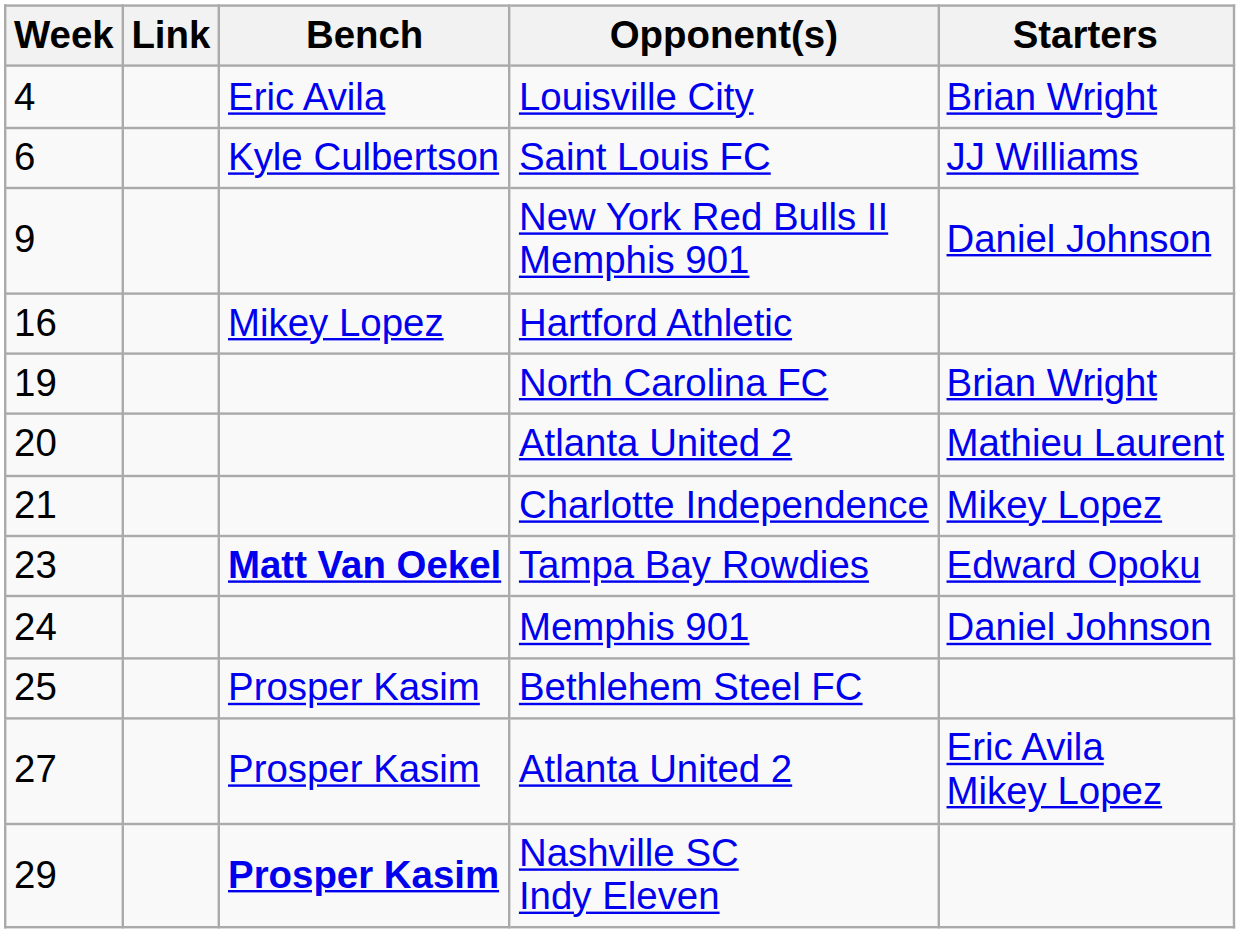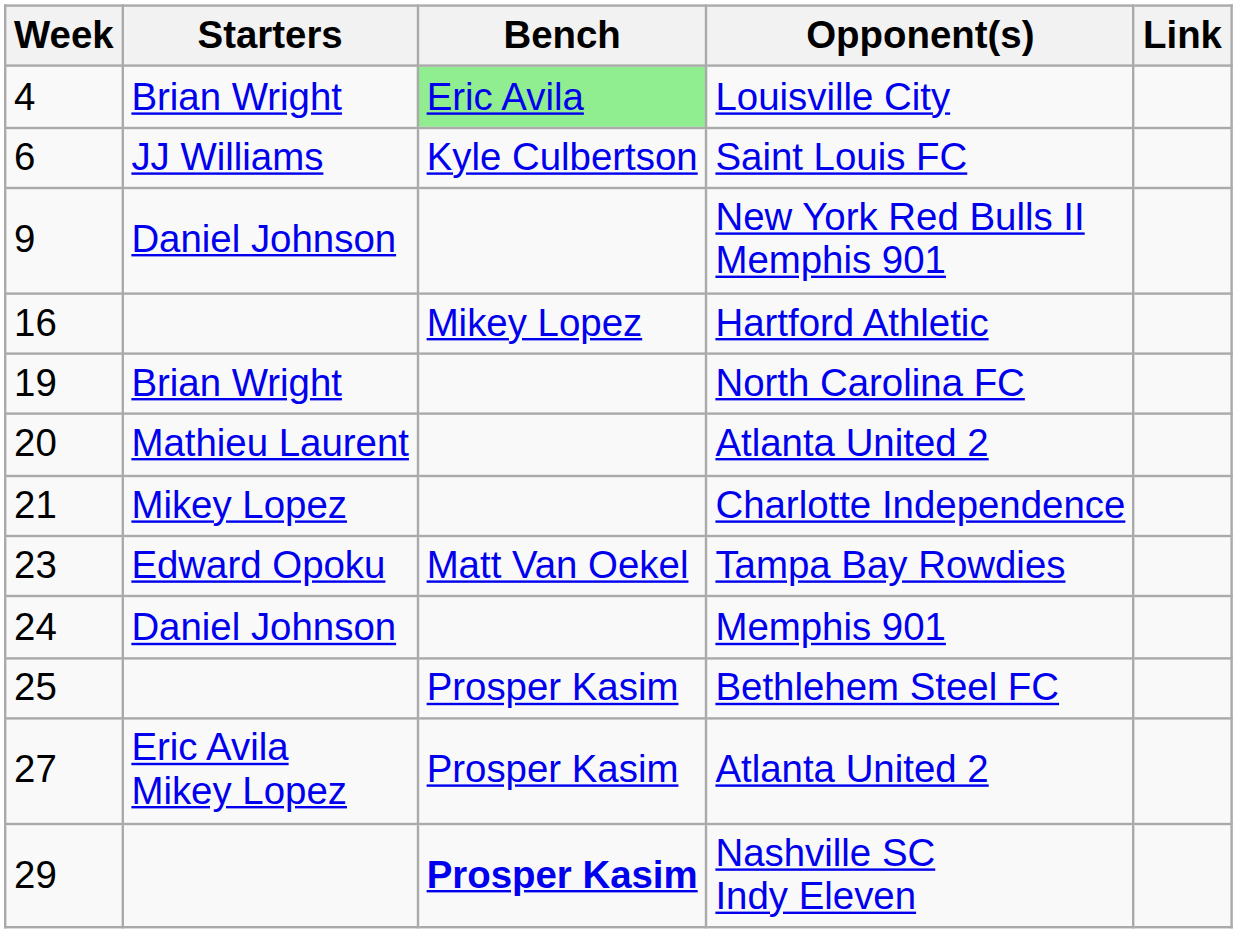columns swapped: Starters <-> Link
Louisville City | Bench: no background -> lightgreen background
Tampa Bay Rowdies | Bench: bold -> normal
